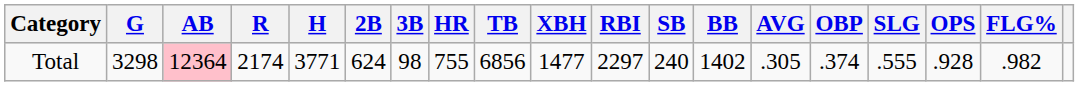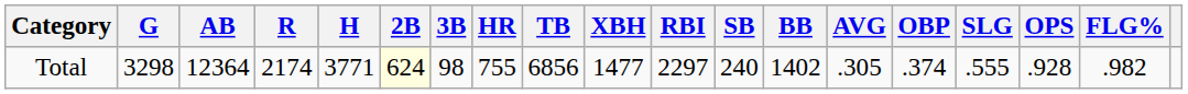row 2 | AB: pink background -> no background
row 2 | 2B: no background -> lightyellow background
